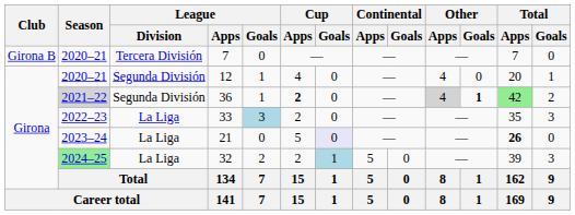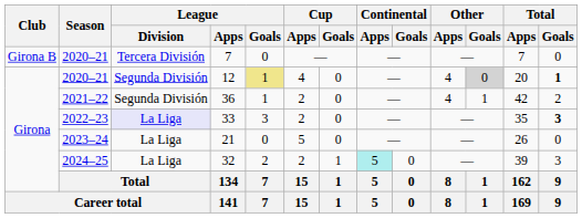12 | League / Goals: no background -> khaki background
12 | Other / Goals: no background -> lightgrey background
12 | Total / Goals: normal -> bold
36 | Season: lightgrey background -> no background
36 | Cup / Apps: bold -> normal
36 | Other / Apps: lightgrey background -> no background
36 | Other / Goals: bold -> normal
36 | Total / Apps: lightgreen background -> no background
33 | League / Division: no background -> lavender background
33 | League / Goals: lightblue background -> no background
33 | Total / Goals: normal -> bold
21 | Cup / Goals: lavender background -> no background
21 | Total / Apps: bold -> normal
32 | Season: lightgreen background -> no background
32 | Cup / Goals: lightblue background -> no background
32 | Continental / Apps: no background -> paleturquoise background
